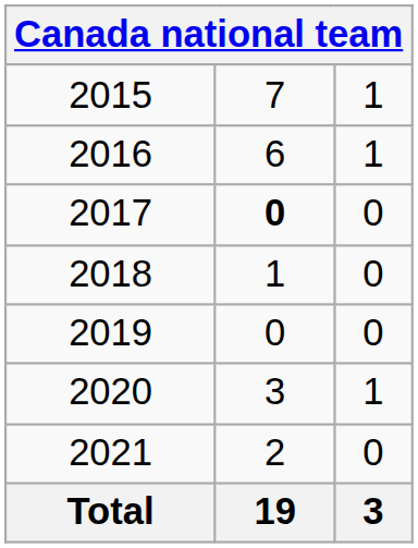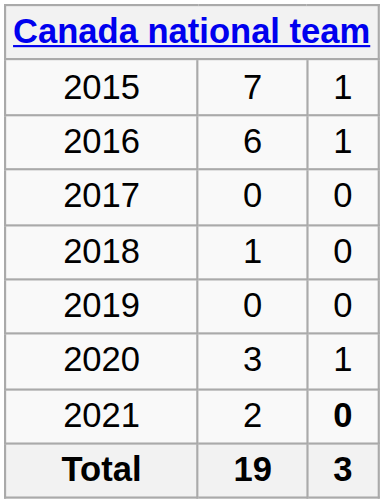2017 | column 2: bold -> normal
2021 | column 3: normal -> bold
